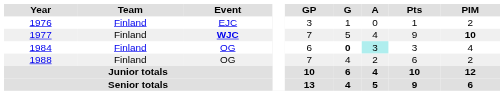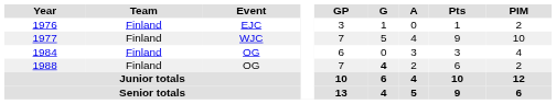1977 | Event: bold -> normal
1977 | PIM: bold -> normal
1984 | G: bold -> normal
1984 | A: paleturquoise background -> no background
1988 | G: normal -> bold
